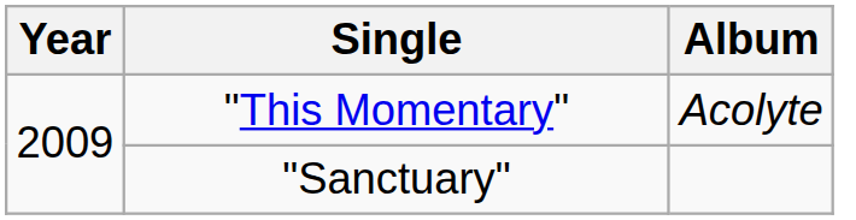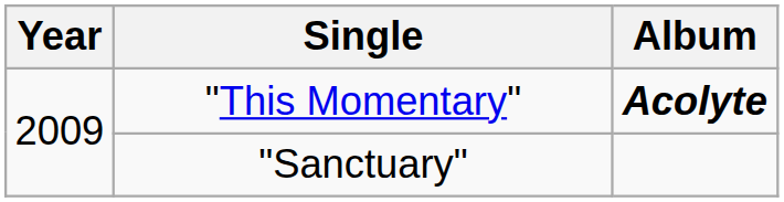"This Momentary" | Album: normal -> bold
